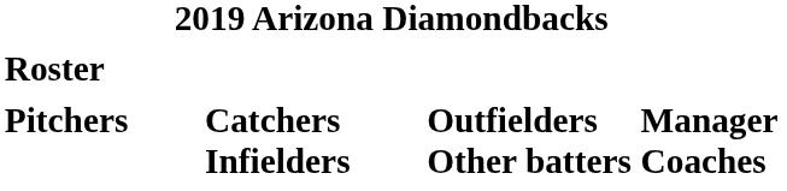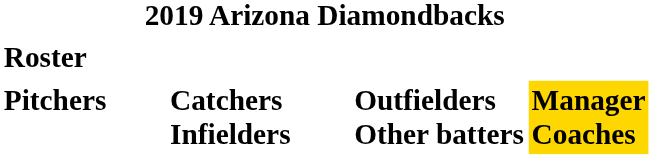Pitchers | column 4: no background -> gold background
